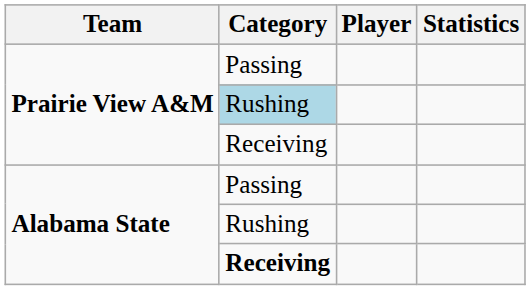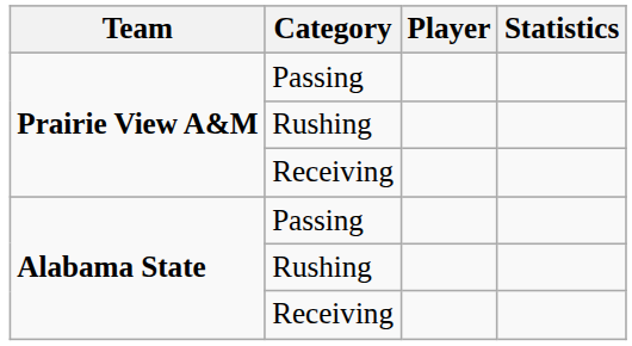Prairie View A&M / Rushing | Category: lightblue background -> no background
Alabama State / Receiving | Category: bold -> normal
